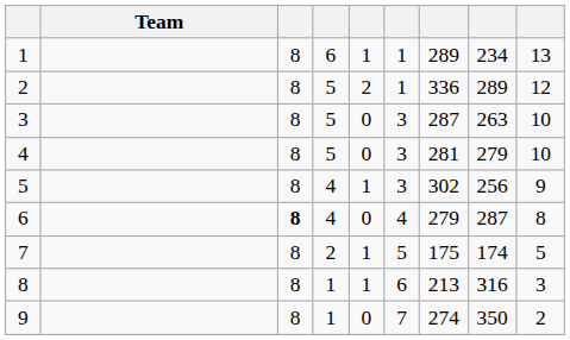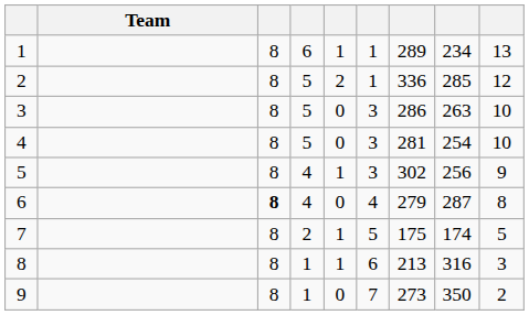row 3 | column 8: 289 -> 285
row 4 | column 7: 287 -> 286
row 5 | column 8: 279 -> 254
row 10 | column 7: 274 -> 273
